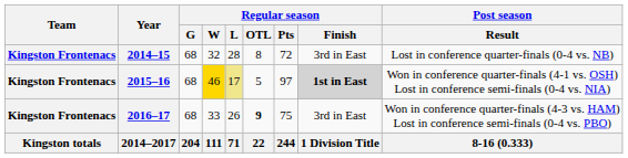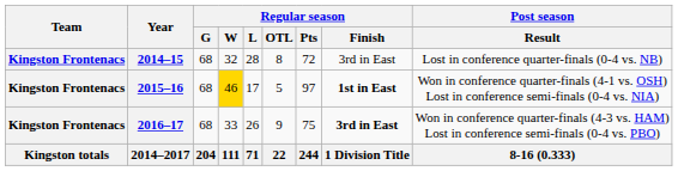2015–16 | Regular season / L: khaki background -> no background
2015–16 | Regular season / Finish: lightgrey background -> no background
2016–17 | Regular season / OTL: bold -> normal
2016–17 | Regular season / Finish: normal -> bold
